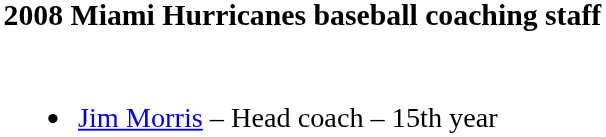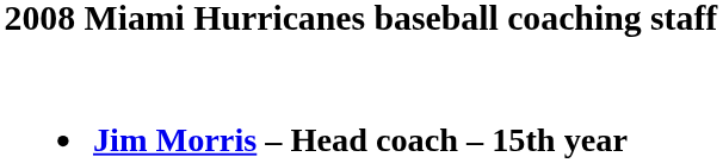Jim Morris – Head coach – 15th year | column 1: normal -> bold
